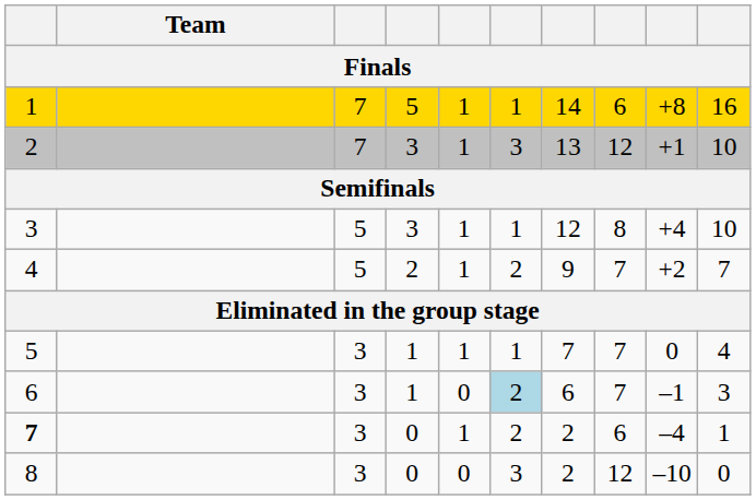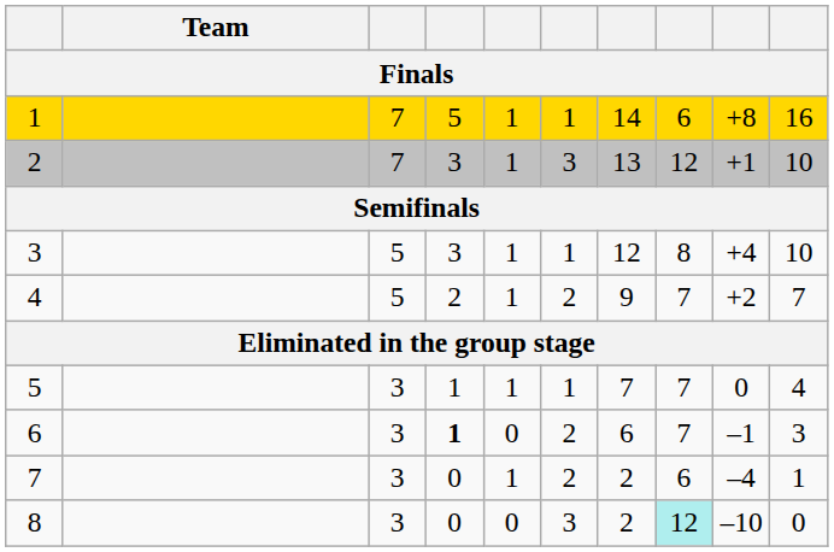row 10 | column 4: normal -> bold
row 10 | column 6: lightblue background -> no background
row 11 | column 1: bold -> normal
row 12 | column 8: no background -> paleturquoise background
